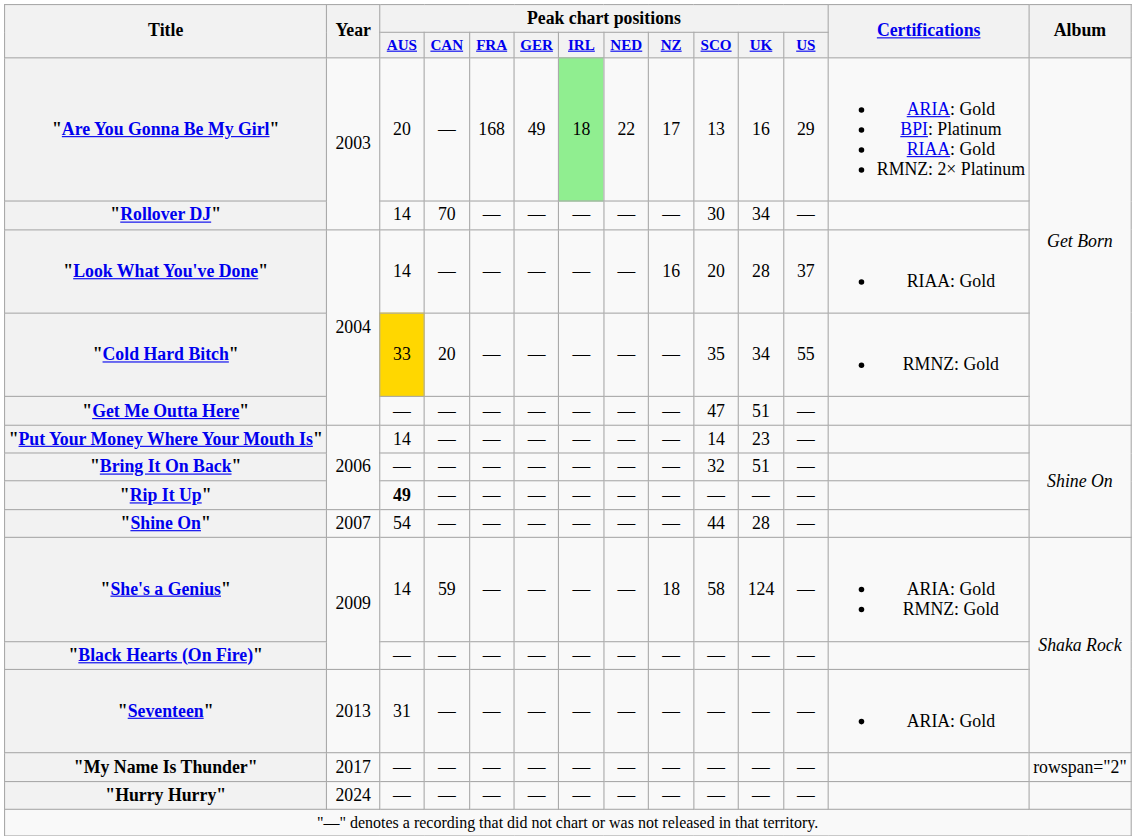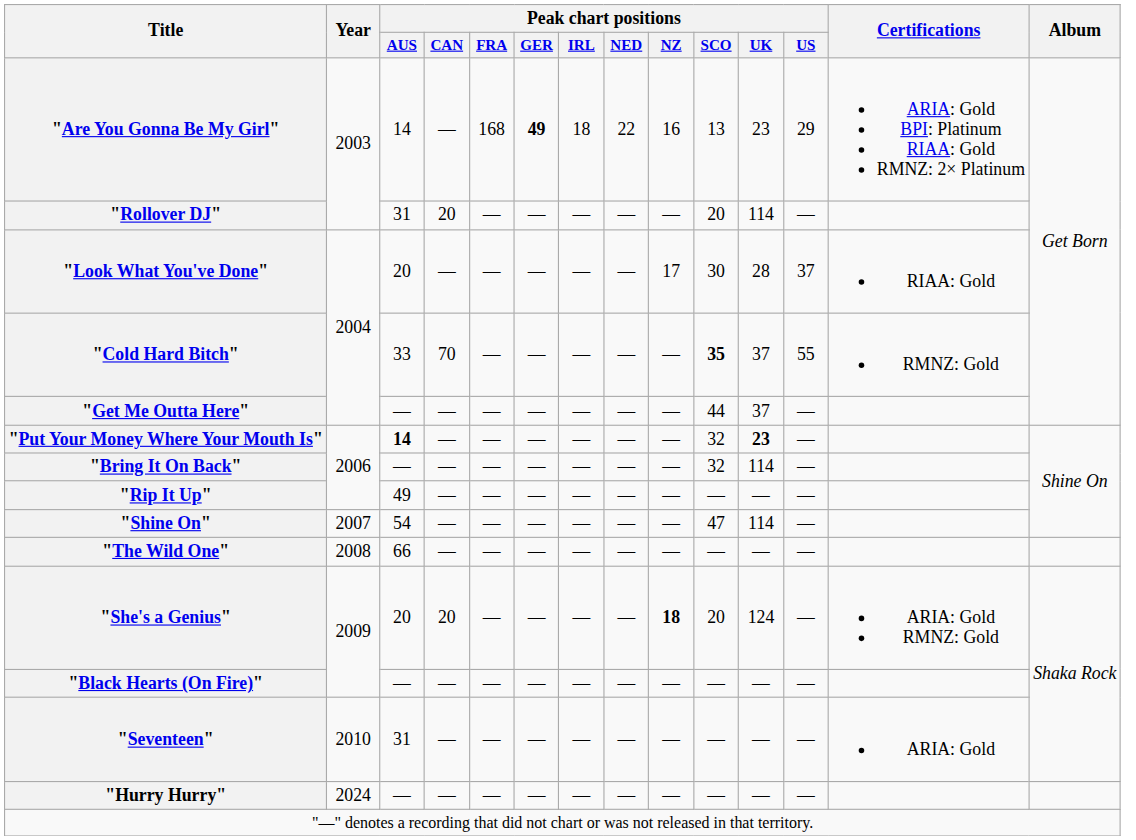"Are You Gonna Be My Girl" | Peak chart positions / AUS: 20 -> 14
"Are You Gonna Be My Girl" | Peak chart positions / GER: normal -> bold
"Are You Gonna Be My Girl" | Peak chart positions / IRL: lightgreen background -> no background
"Are You Gonna Be My Girl" | Peak chart positions / NZ: 17 -> 16
"Are You Gonna Be My Girl" | Peak chart positions / UK: 16 -> 23
"Rollover DJ" | Peak chart positions / AUS: 14 -> 31
"Rollover DJ" | Peak chart positions / CAN: 70 -> 20
"Rollover DJ" | Peak chart positions / SCO: 30 -> 20
"Rollover DJ" | Peak chart positions / UK: 34 -> 114
"Look What You've Done" | Peak chart positions / AUS: 14 -> 20
"Look What You've Done" | Peak chart positions / NZ: 16 -> 17
"Look What You've Done" | Peak chart positions / SCO: 20 -> 30
"Cold Hard Bitch" | Peak chart positions / AUS: gold background -> no background
"Cold Hard Bitch" | Peak chart positions / CAN: 20 -> 70
"Cold Hard Bitch" | Peak chart positions / SCO: normal -> bold
"Cold Hard Bitch" | Peak chart positions / UK: 34 -> 37
"Get Me Outta Here" | Peak chart positions / SCO: 47 -> 44
"Get Me Outta Here" | Peak chart positions / UK: 51 -> 37
"Put Your Money Where Your Mouth Is" | Peak chart positions / AUS: normal -> bold
"Put Your Money Where Your Mouth Is" | Peak chart positions / SCO: 14 -> 32
"Put Your Money Where Your Mouth Is" | Peak chart positions / UK: normal -> bold
"Bring It On Back" | Peak chart positions / UK: 51 -> 114
"Rip It Up" | Peak chart positions / AUS: bold -> normal
"Shine On" | Peak chart positions / SCO: 44 -> 47
"Shine On" | Peak chart positions / UK: 28 -> 114
+ row: "The Wild One" | 2008 | 66 | — | — | — | — | — | — | — | — | —
"She's a Genius" | Peak chart positions / AUS: 14 -> 20
"She's a Genius" | Peak chart positions / CAN: 59 -> 20
"She's a Genius" | Peak chart positions / NZ: normal -> bold
"She's a Genius" | Peak chart positions / SCO: 58 -> 20
"Seventeen" | Year: 2013 -> 2010
- row: "My Name Is Thunder" | 2017 | — | — | — | — | — | — | — | — | — | — | rowspan="2"
